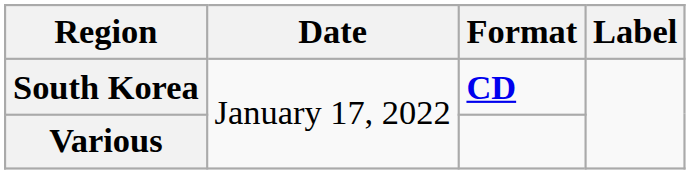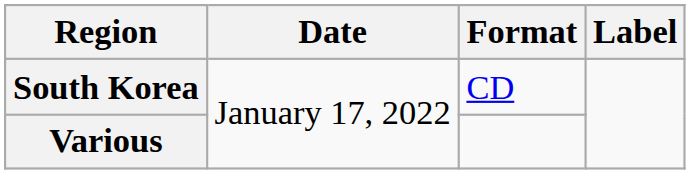South Korea | Format: bold -> normal
